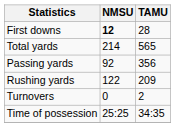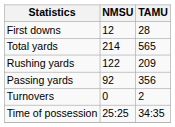First downs | NMSU: bold -> normal
rows swapped: Rushing yards <-> Passing yards
